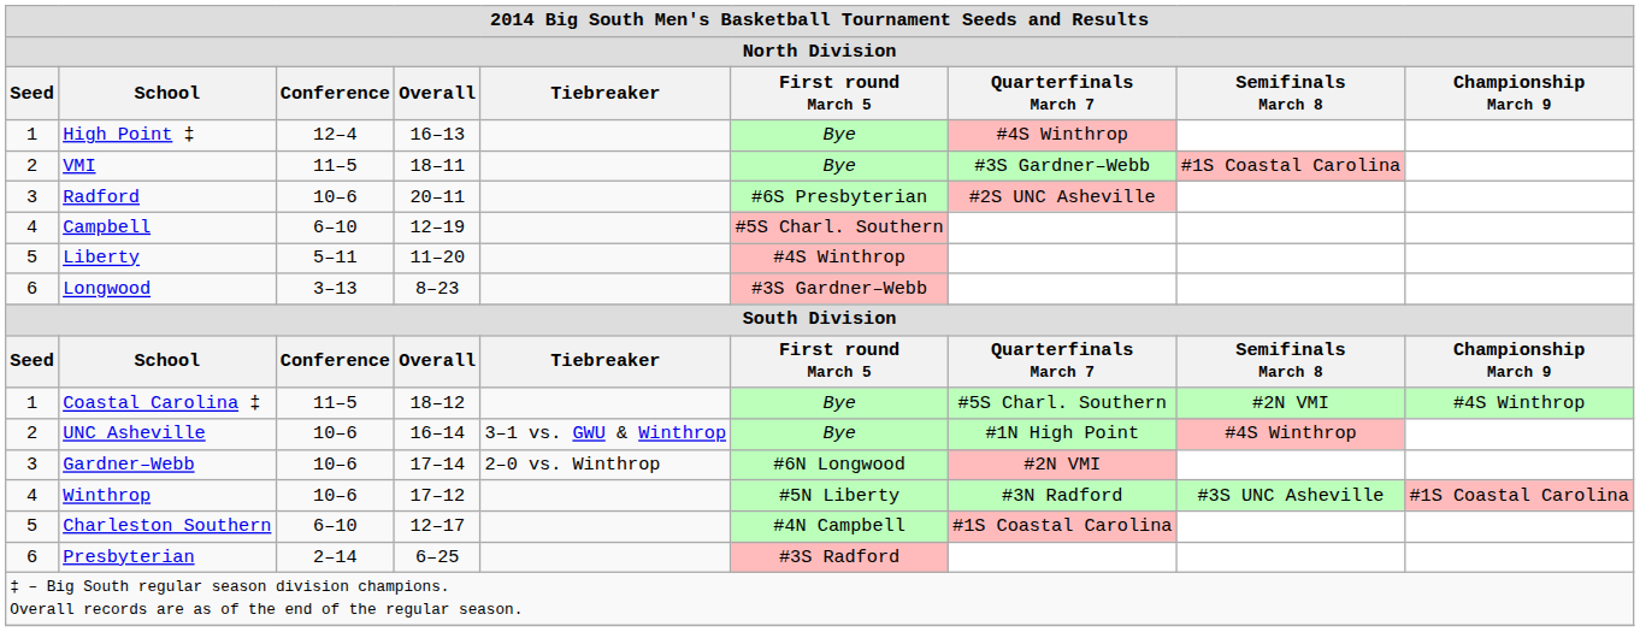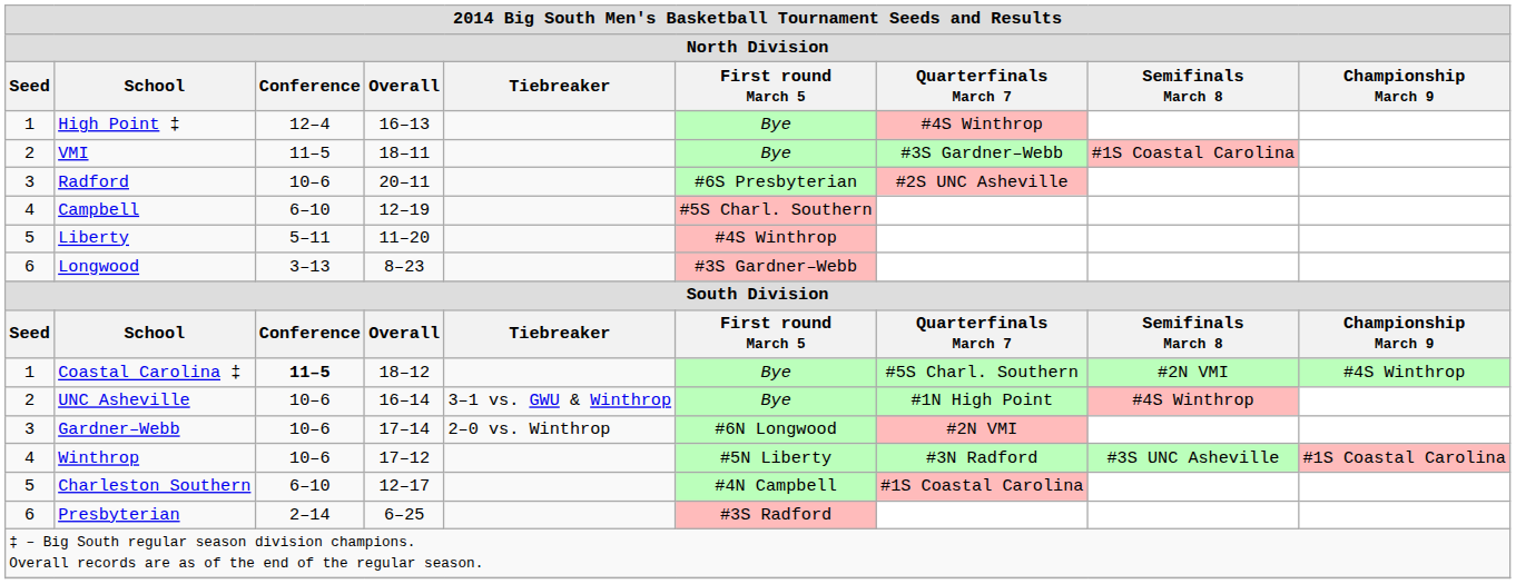Coastal Carolina ‡ | column 3: normal -> bold
